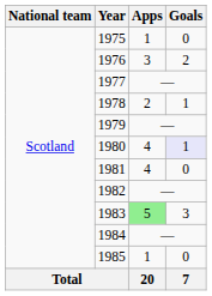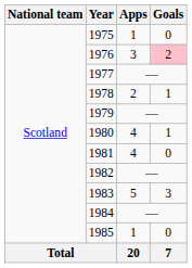1976 | Goals: no background -> pink background
1980 | Goals: lavender background -> no background
1983 | Apps: lightgreen background -> no background
